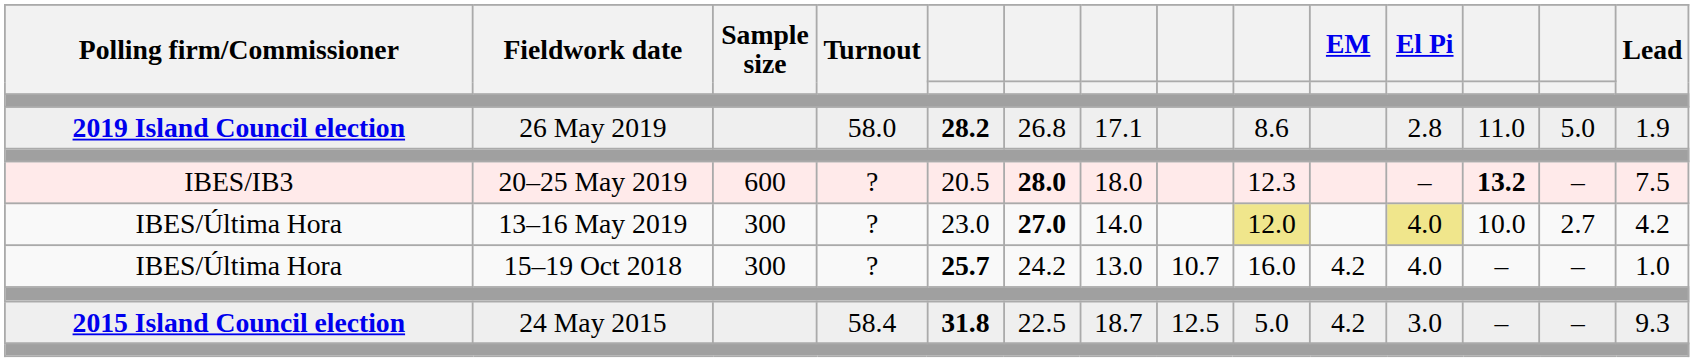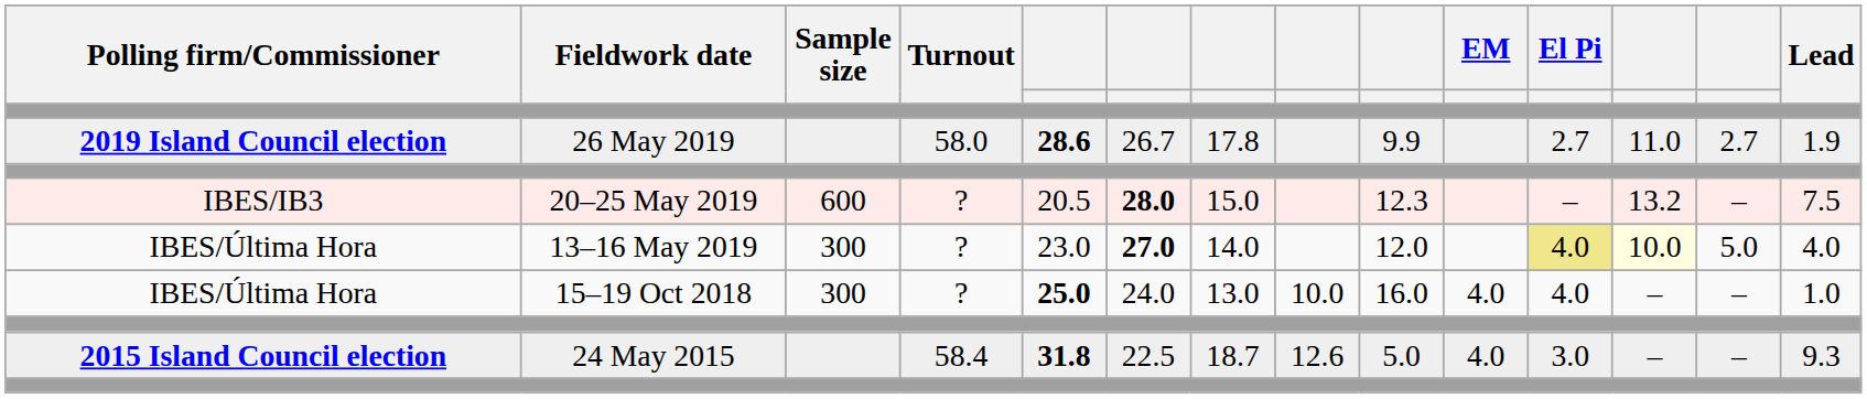26 May 2019 | column 5: 28.2 -> 28.6
26 May 2019 | column 6: 26.8 -> 26.7
26 May 2019 | column 7: 17.1 -> 17.8
26 May 2019 | column 9: 8.6 -> 9.9
26 May 2019 | El Pi: 2.8 -> 2.7
26 May 2019 | column 13: 5.0 -> 2.7
20–25 May 2019 | column 7: 18.0 -> 15.0
20–25 May 2019 | column 12: bold -> normal
13–16 May 2019 | column 9: khaki background -> no background
13–16 May 2019 | column 12: no background -> lightyellow background
13–16 May 2019 | column 13: 2.7 -> 5.0
13–16 May 2019 | Lead: 4.2 -> 4.0
15–19 Oct 2018 | column 5: 25.7 -> 25.0
15–19 Oct 2018 | column 6: 24.2 -> 24.0
15–19 Oct 2018 | column 8: 10.7 -> 10.0
15–19 Oct 2018 | EM: 4.2 -> 4.0
24 May 2015 | column 8: 12.5 -> 12.6
24 May 2015 | EM: 4.2 -> 4.0
